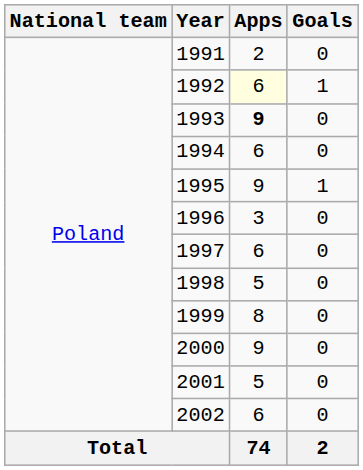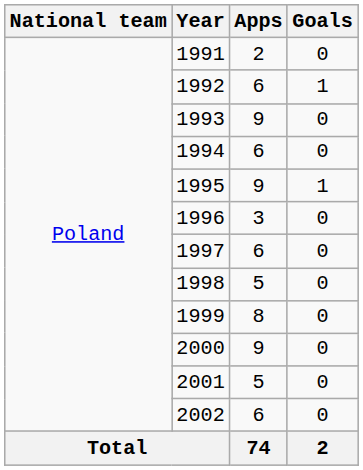1992 | Apps: lightyellow background -> no background
1993 | Apps: bold -> normal
